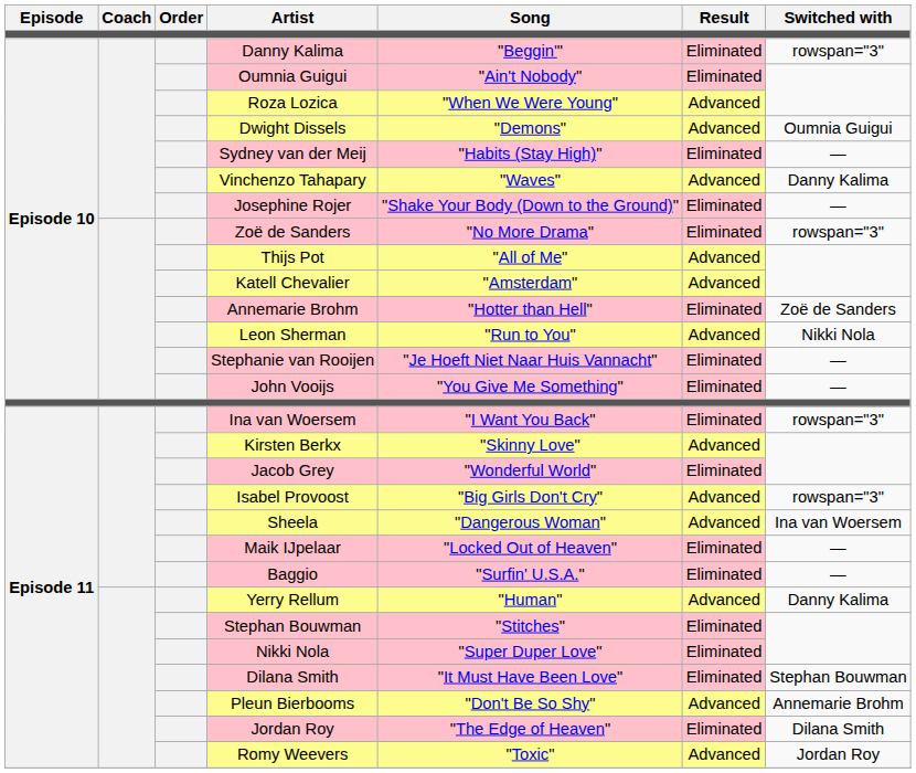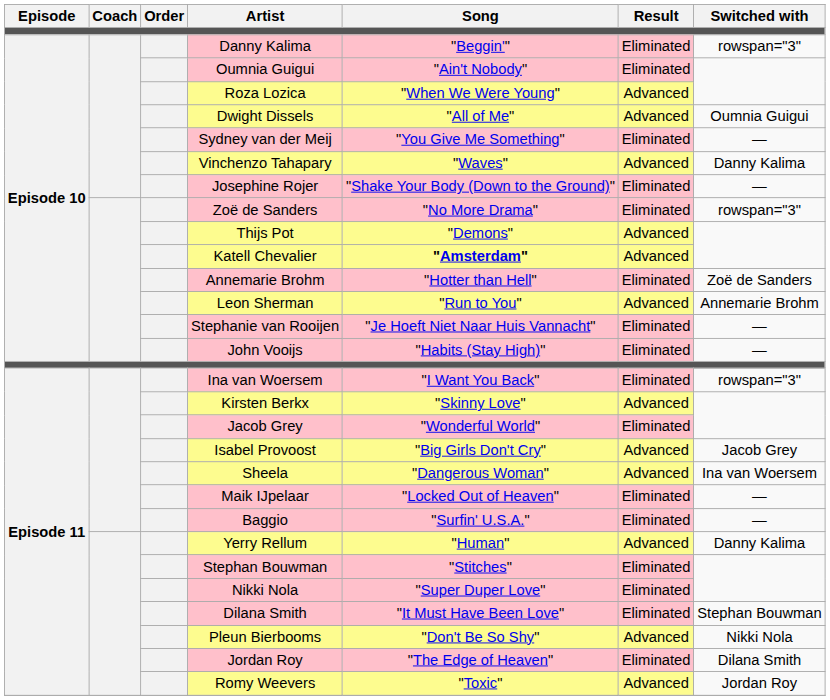Dwight Dissels | Song: "Demons" -> "All of Me"
Sydney van der Meij | Song: "Habits (Stay High)" -> "You Give Me Something"
Thijs Pot | Song: "All of Me" -> "Demons"
Katell Chevalier | Song: normal -> bold
Leon Sherman | Switched with: Nikki Nola -> Annemarie Brohm
John Vooijs | Song: "You Give Me Something" -> "Habits (Stay High)"
Isabel Provoost | Switched with: rowspan="3" -> Jacob Grey
Pleun Bierbooms | Switched with: Annemarie Brohm -> Nikki Nola
